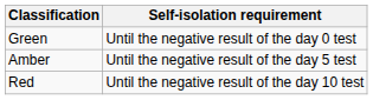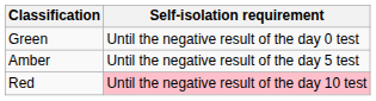Red | Self-isolation requirement: no background -> pink background
